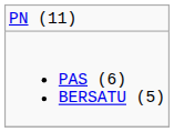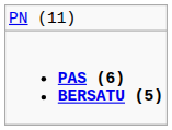row 2 | column 1: normal -> bold
